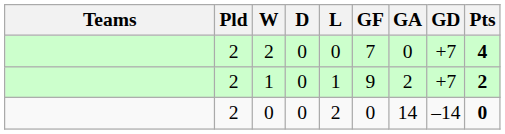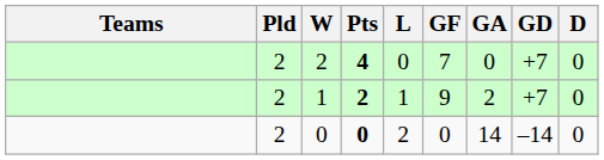columns swapped: D <-> Pts
